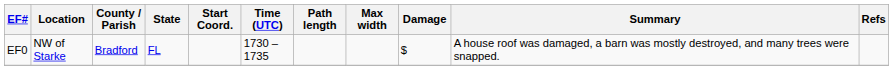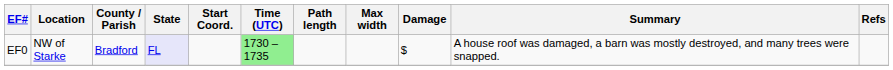EF0 | State: no background -> lavender background
EF0 | Time (UTC): no background -> lightgreen background
